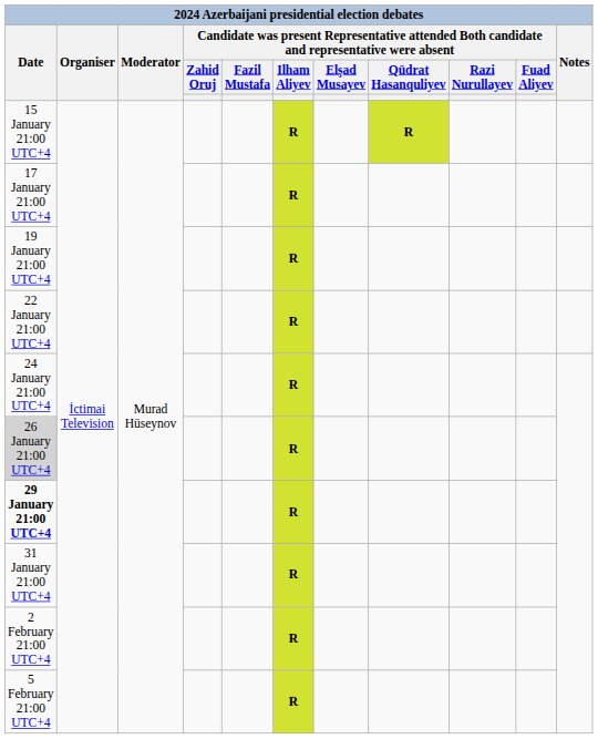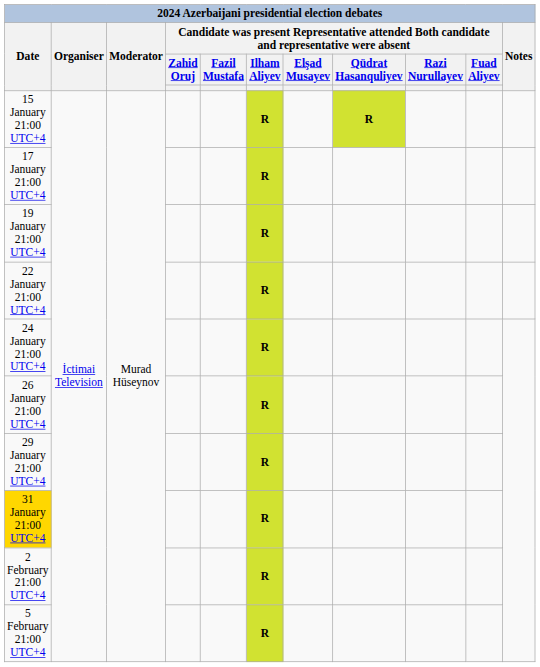26 January 21:00 UTC+4 | Date: lightgrey background -> no background
29 January 21:00 UTC+4 | Date: bold -> normal
31 January 21:00 UTC+4 | Date: no background -> gold background
